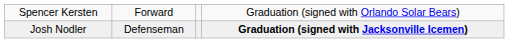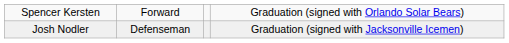Josh Nodler | column 4: bold -> normal
